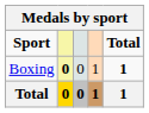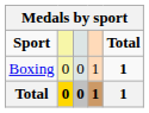Boxing | column 2: bold -> normal
